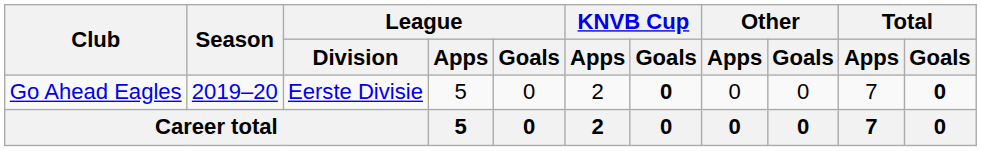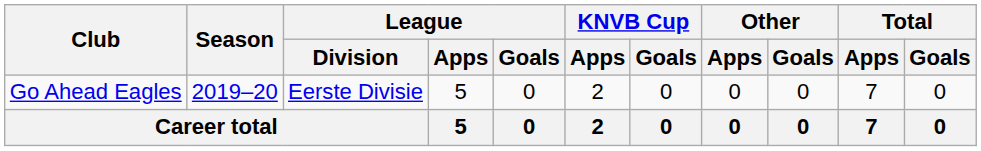Go Ahead Eagles | KNVB Cup / Goals: bold -> normal
Go Ahead Eagles | Total / Goals: bold -> normal
